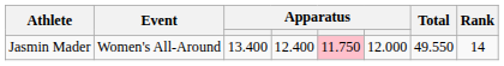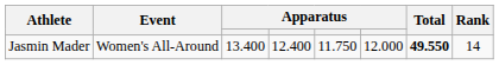row 3 | column 5: pink background -> no background
row 3 | Total: normal -> bold
